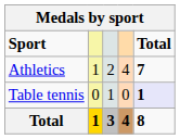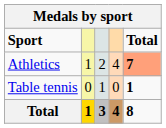Athletics | Total: no background -> lightsalmon background
Table tennis | Total: lavender background -> no background
